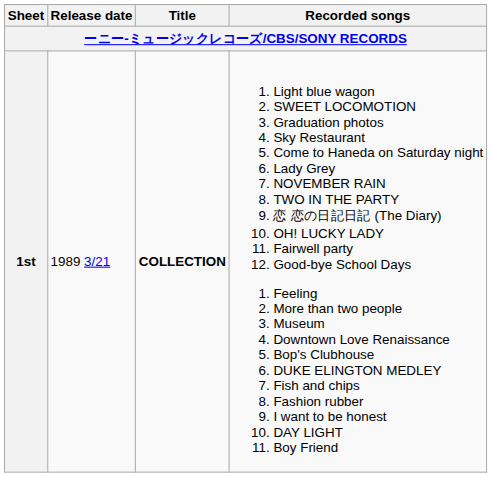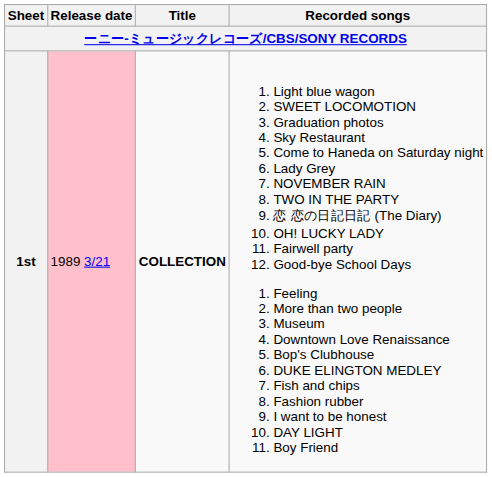1st | Release date: no background -> pink background
